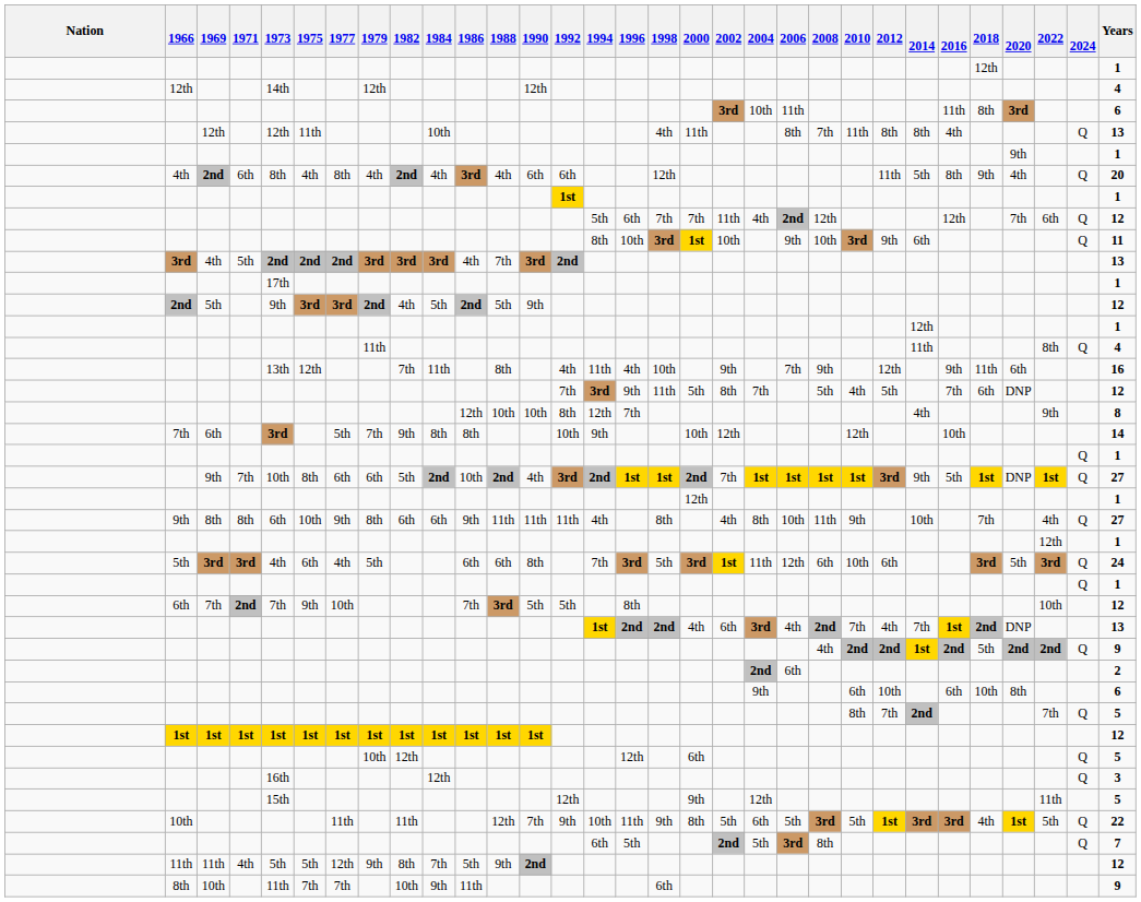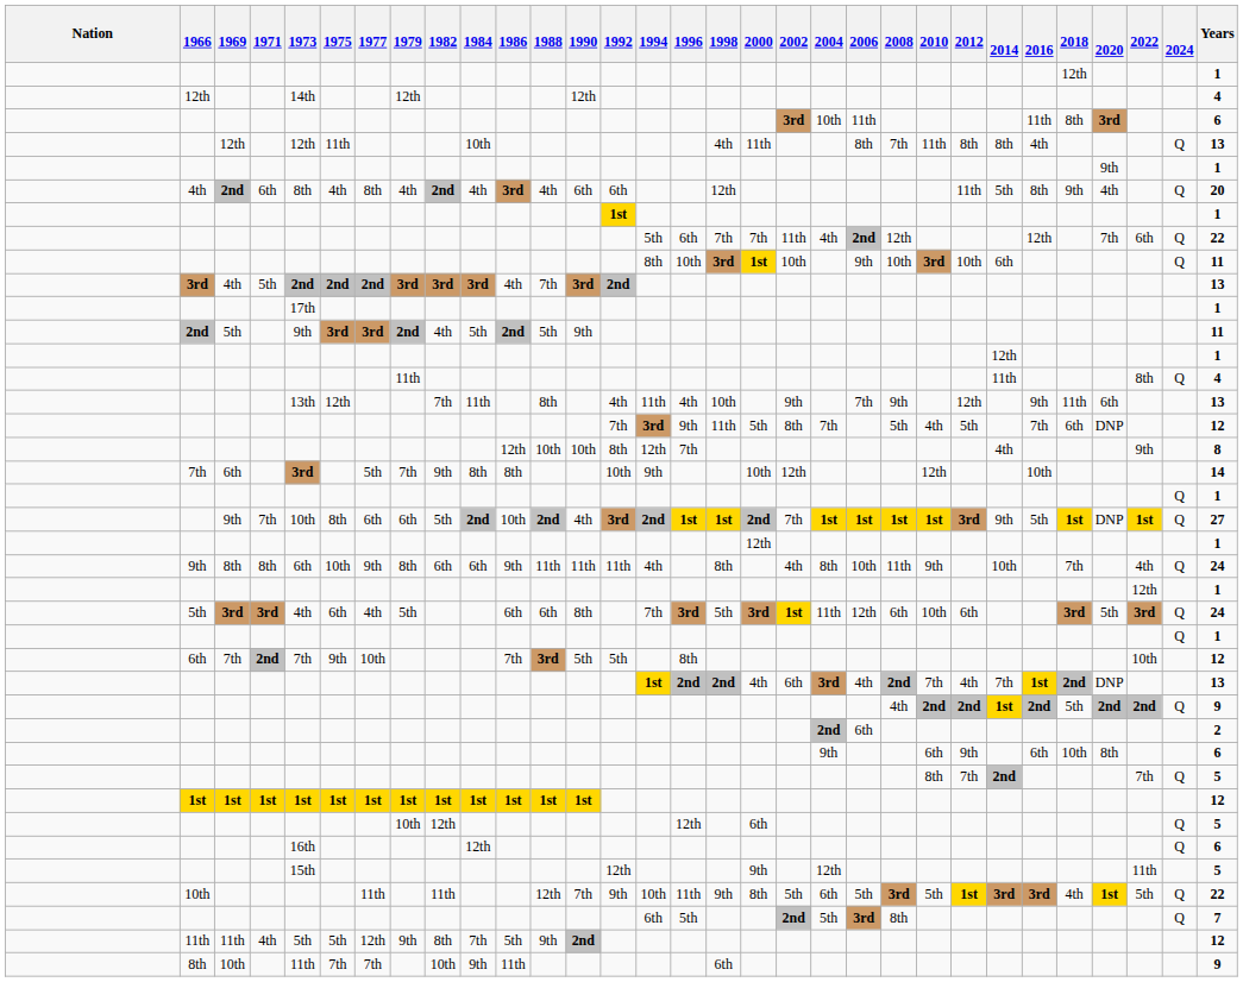row 9 | Years: 12 -> 22
row 10 | 2012: 9th -> 10th
row 13 | Years: 12 -> 11
row 16 | Years: 16 -> 13
row 23 | Years: 27 -> 24
row 31 | 2012: 10th -> 9th
row 35 | Years: 3 -> 6
